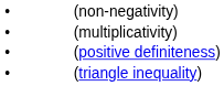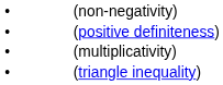row 2 | column 2: (multiplicativity) -> (positive definiteness)
row 3 | column 2: (positive definiteness) -> (multiplicativity)
